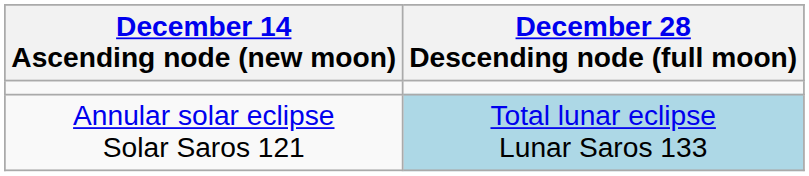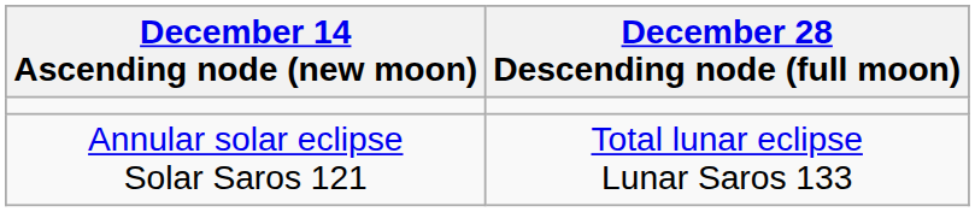row 3 | December 28 Descending node (full moon): lightblue background -> no background
